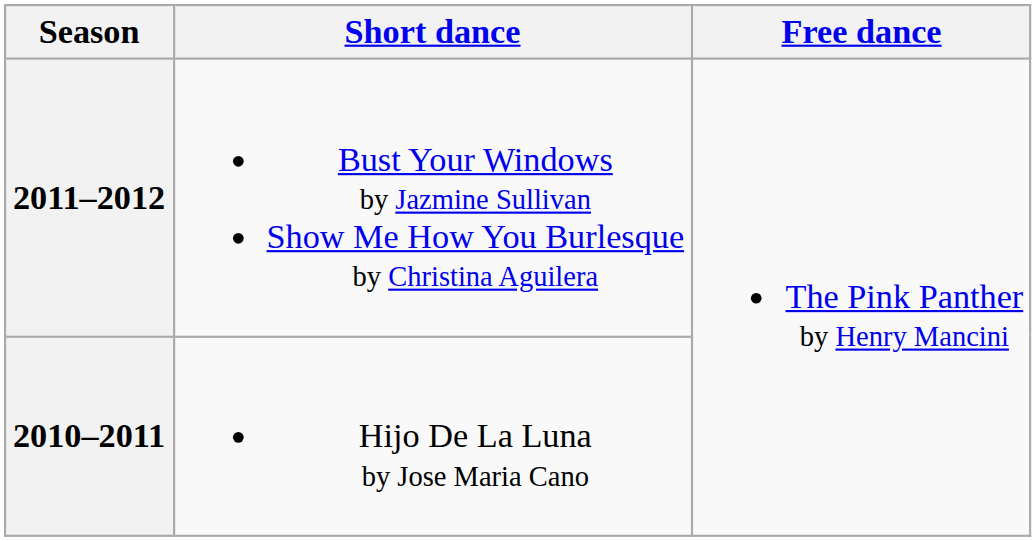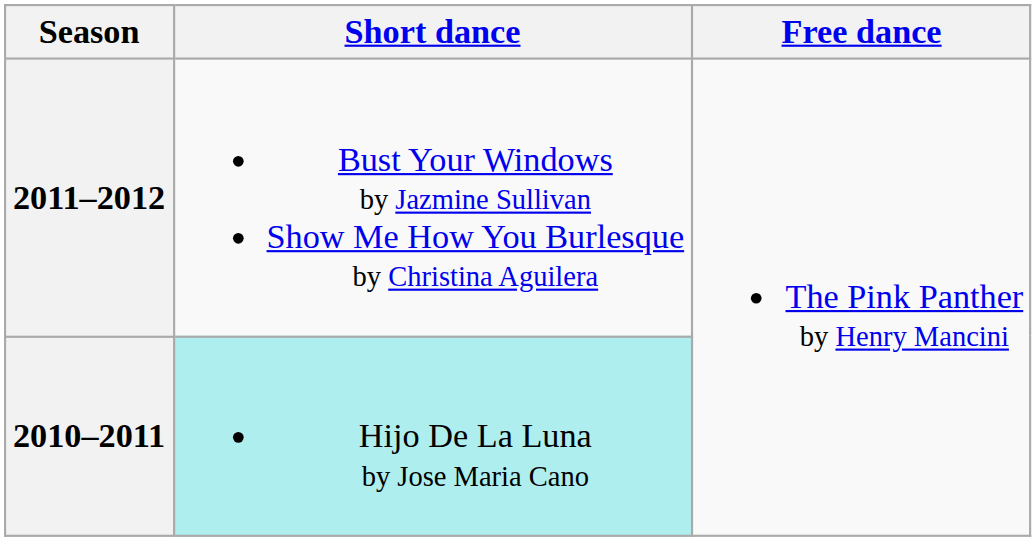2010–2011 | Short dance: no background -> paleturquoise background
